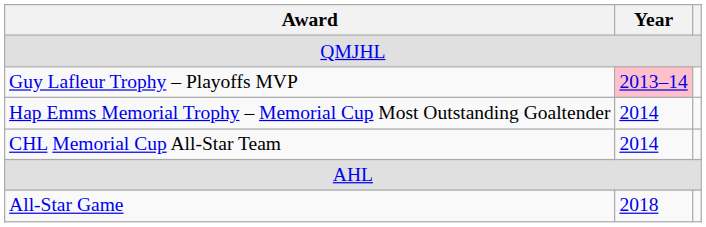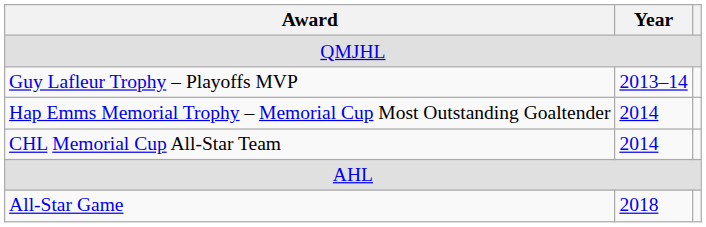Guy Lafleur Trophy – Playoffs MVP | Year: pink background -> no background
